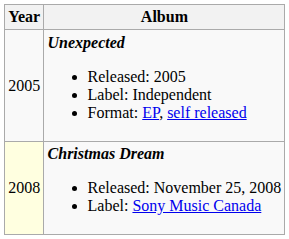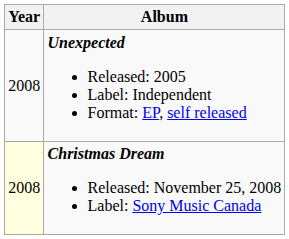row 2 | Year: 2005 -> 2008
